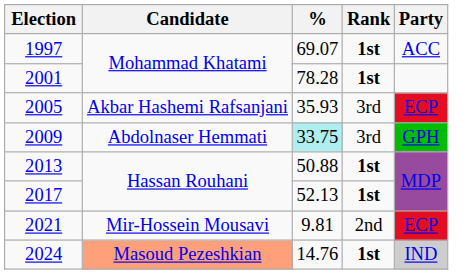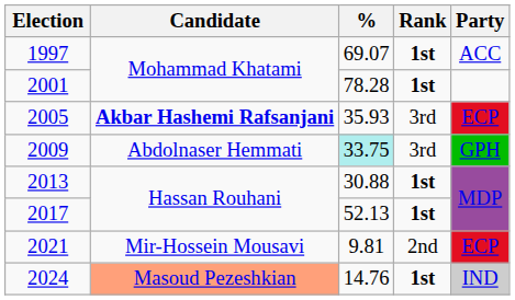2005 | Candidate: normal -> bold
2013 | %: 50.88 -> 30.88
